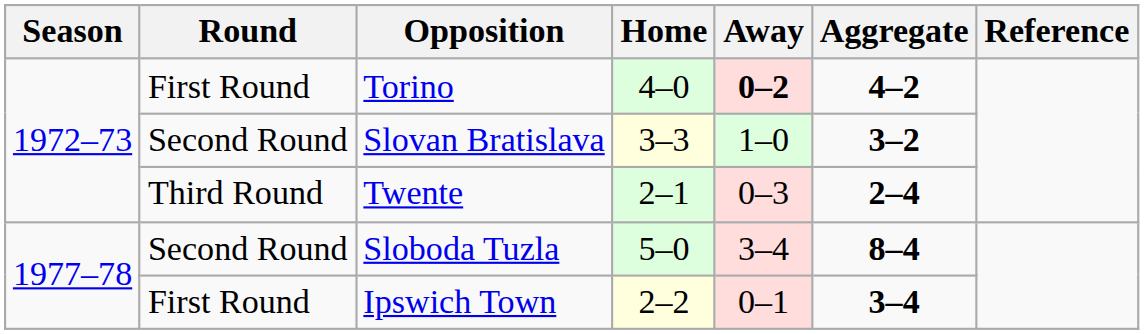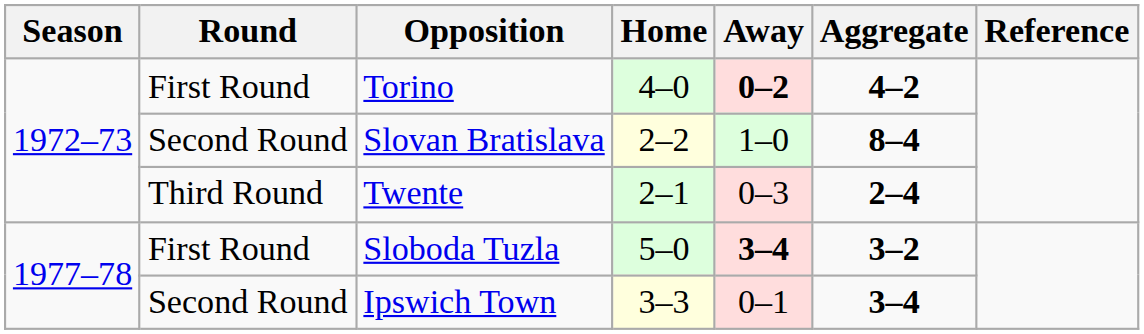Slovan Bratislava | Home: 3–3 -> 2–2
Slovan Bratislava | Aggregate: 3–2 -> 8–4
Sloboda Tuzla | Round: Second Round -> First Round
Sloboda Tuzla | Away: normal -> bold
Sloboda Tuzla | Aggregate: 8–4 -> 3–2
Ipswich Town | Round: First Round -> Second Round
Ipswich Town | Home: 2–2 -> 3–3
